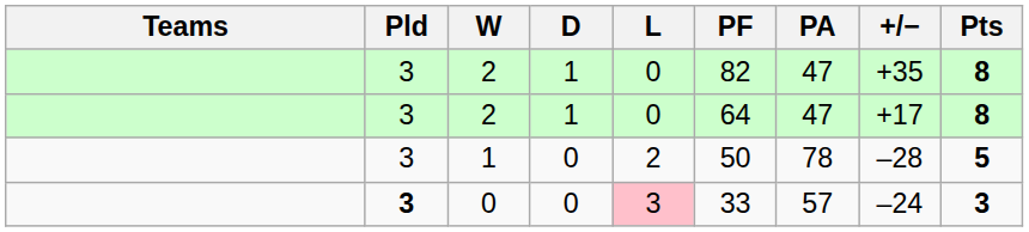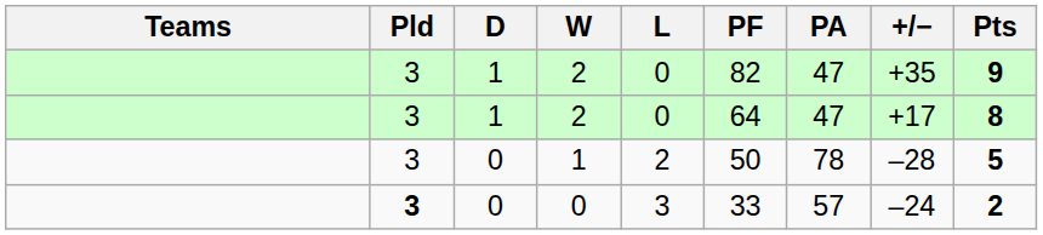columns swapped: W <-> D
row 2 | Pts: 8 -> 9
row 5 | L: pink background -> no background
row 5 | Pts: 3 -> 2
